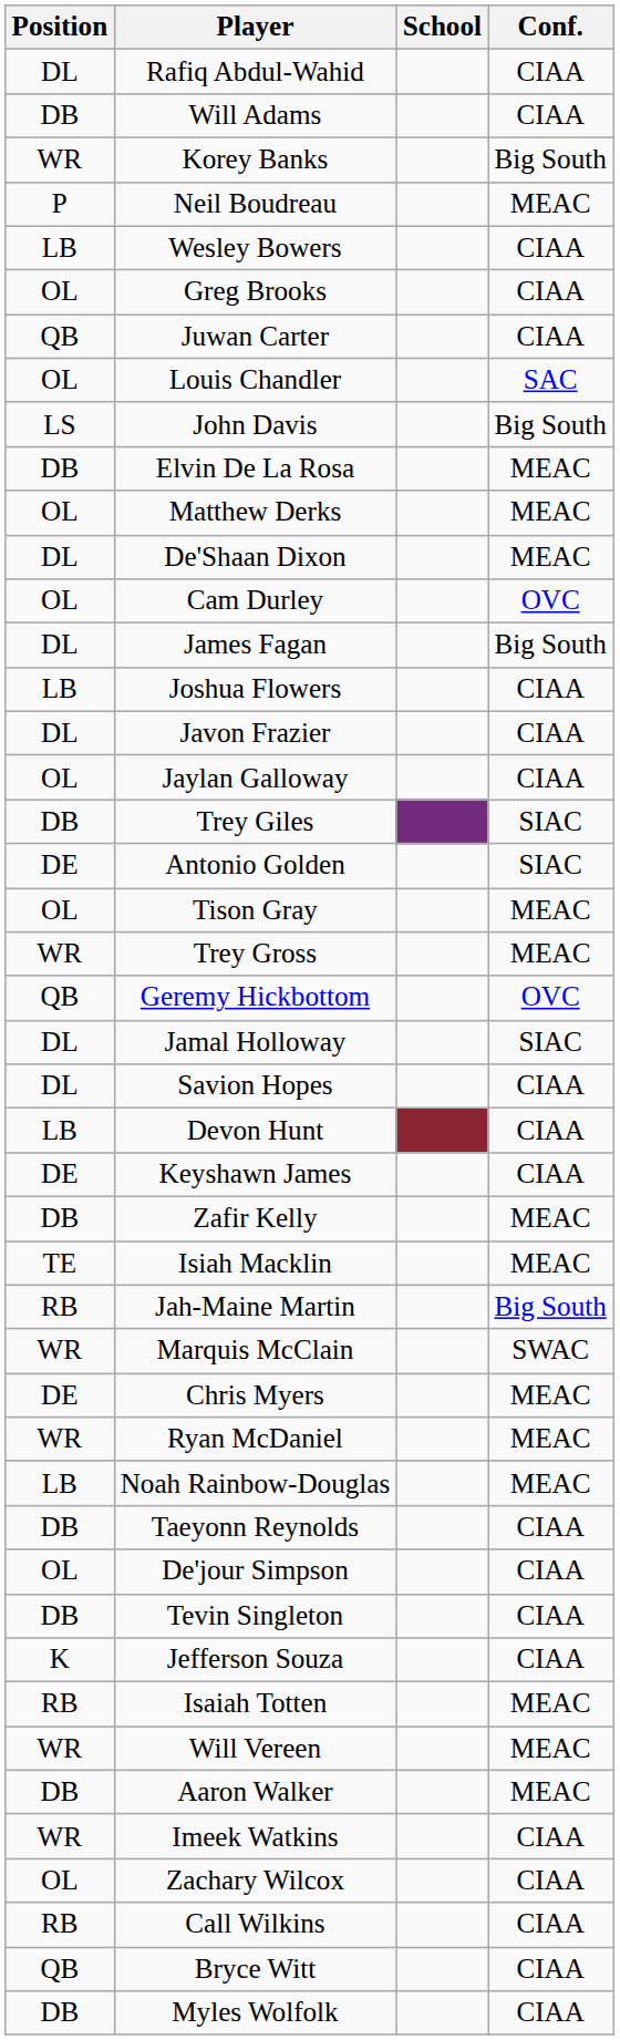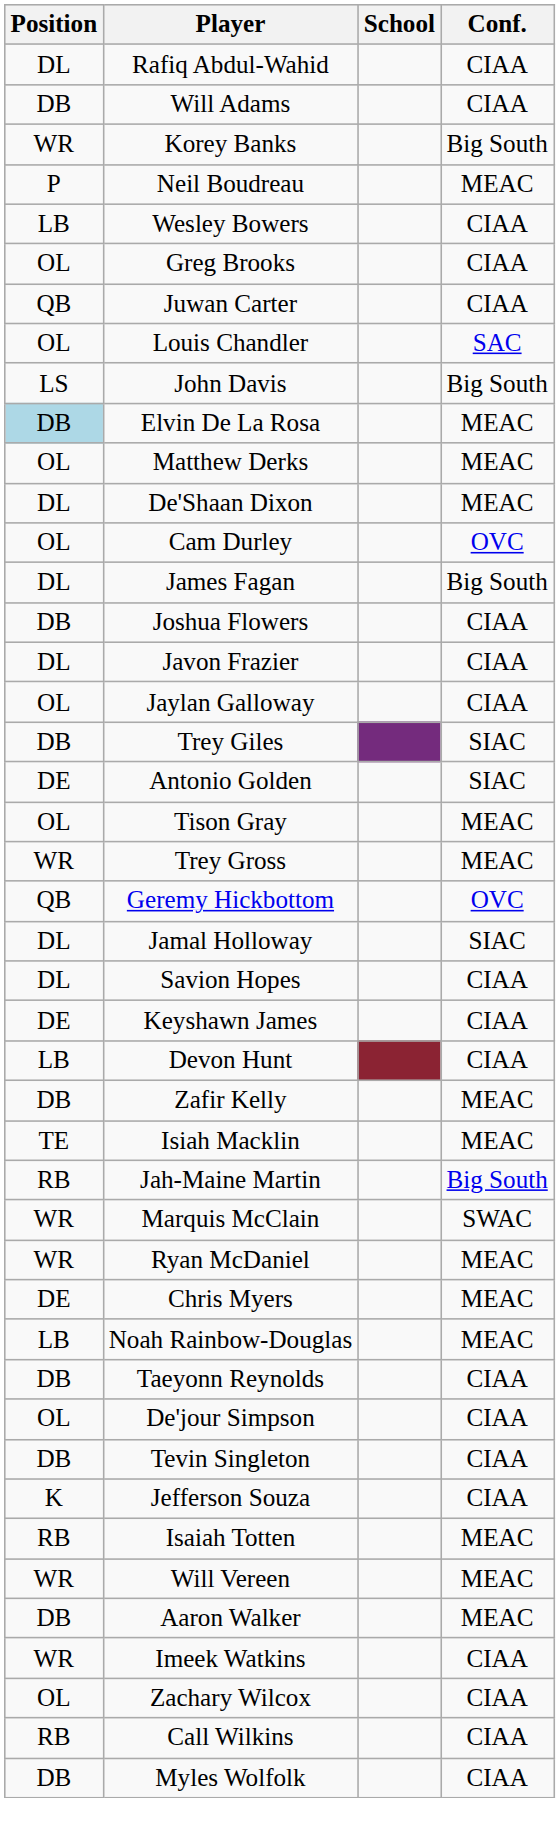Elvin De La Rosa | Position: no background -> lightblue background
Joshua Flowers | Position: LB -> DB
rows swapped: Devon Hunt <-> Keyshawn James
rows swapped: Ryan McDaniel <-> Chris Myers
- row: QB | Bryce Witt | CIAA
